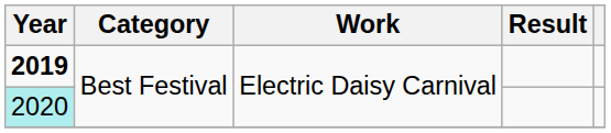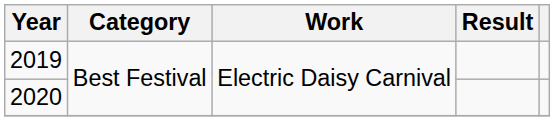2019 | Year: bold -> normal
2020 | Year: paleturquoise background -> no background
